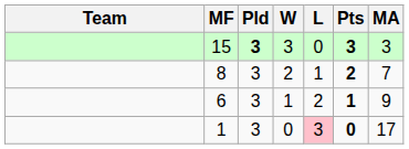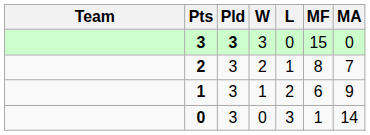columns swapped: Pts <-> MF
row 2 | MA: 3 -> 0
row 5 | L: pink background -> no background
row 5 | MA: 17 -> 14
